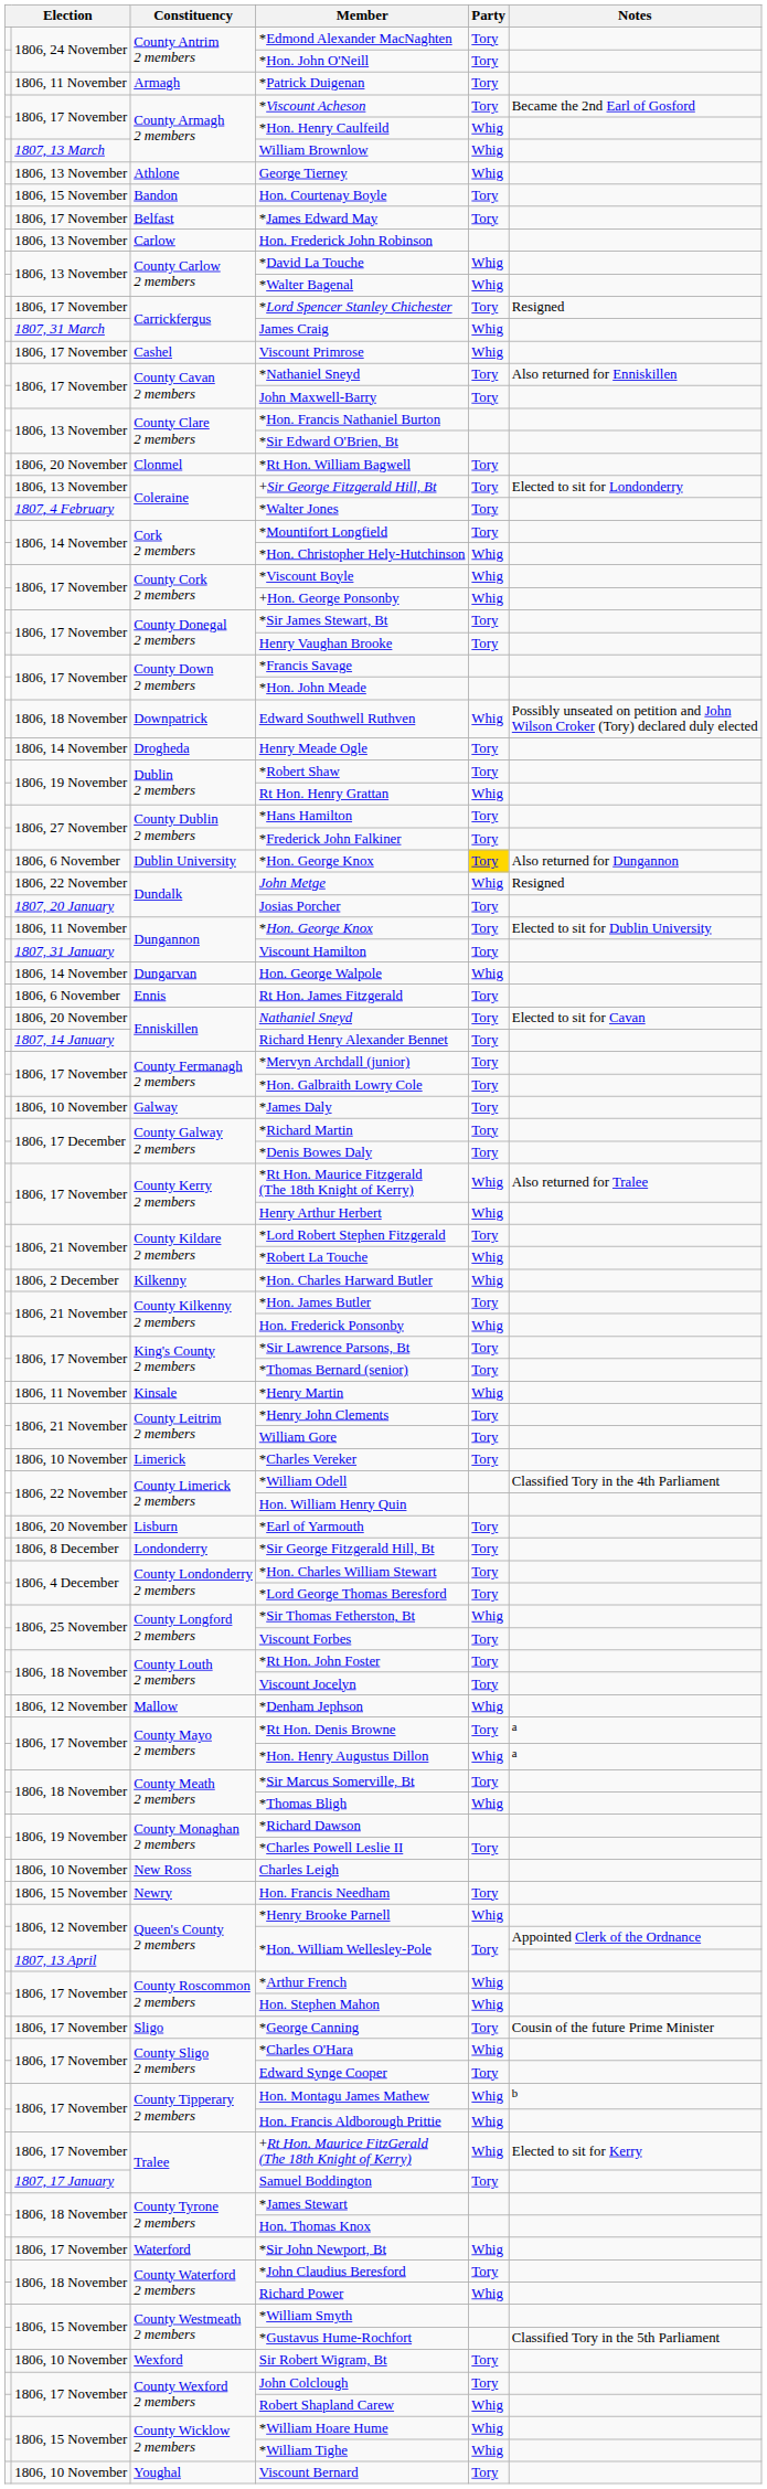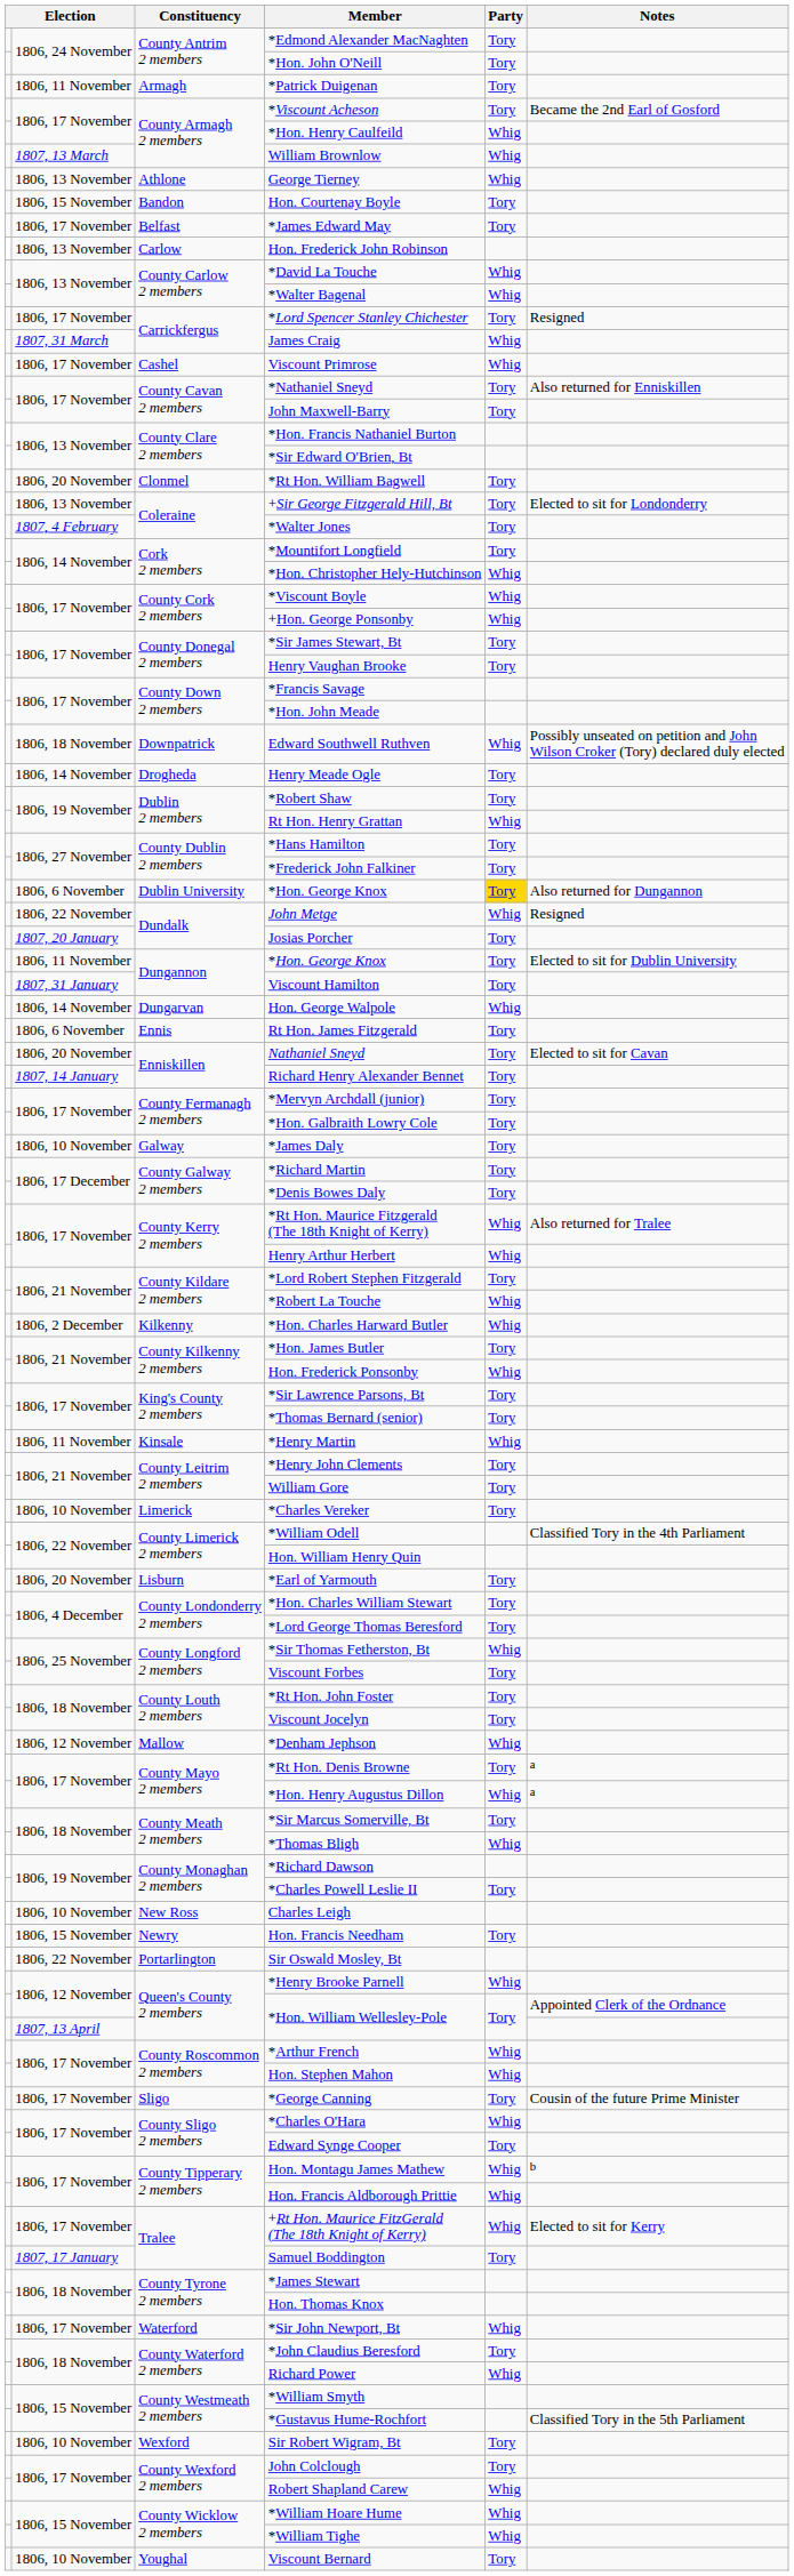- row: 1806, 8 December | Londonderry | *Sir George Fitzgerald Hill, Bt | Tory
+ row: 1806, 22 November | Portarlington | Sir Oswald Mosley, Bt
